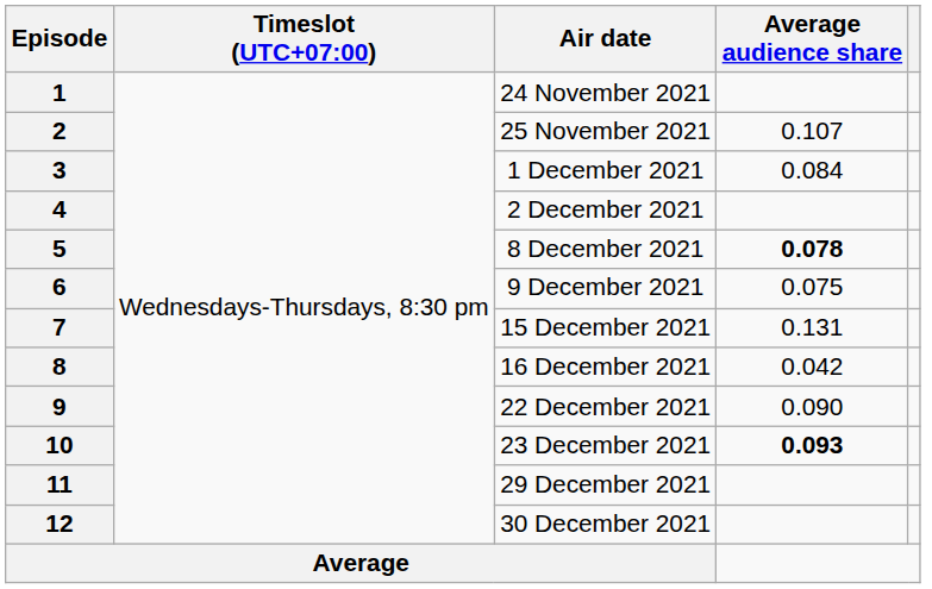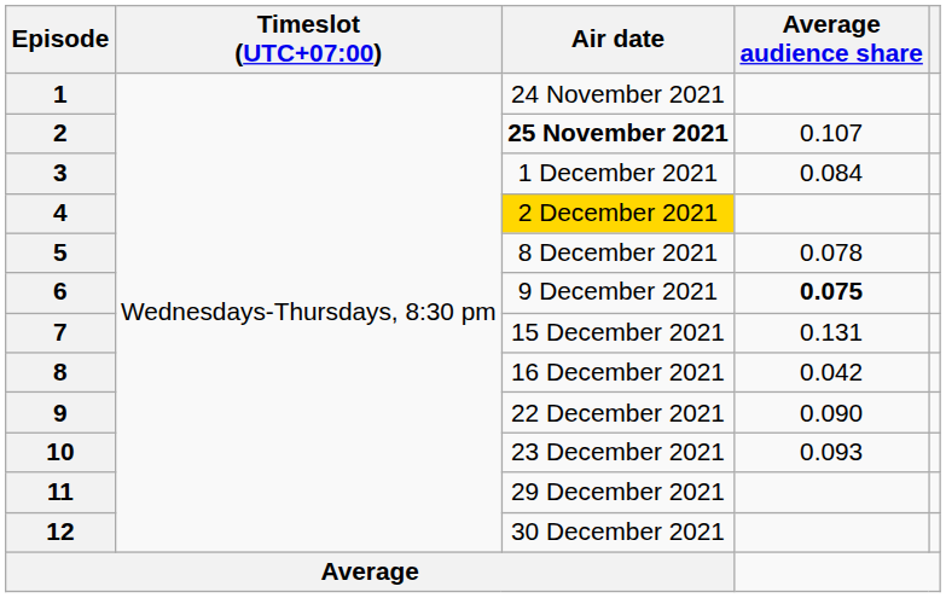2 | Air date: normal -> bold
4 | Air date: no background -> gold background
5 | Average audience share: bold -> normal
6 | Average audience share: normal -> bold
10 | Average audience share: bold -> normal
